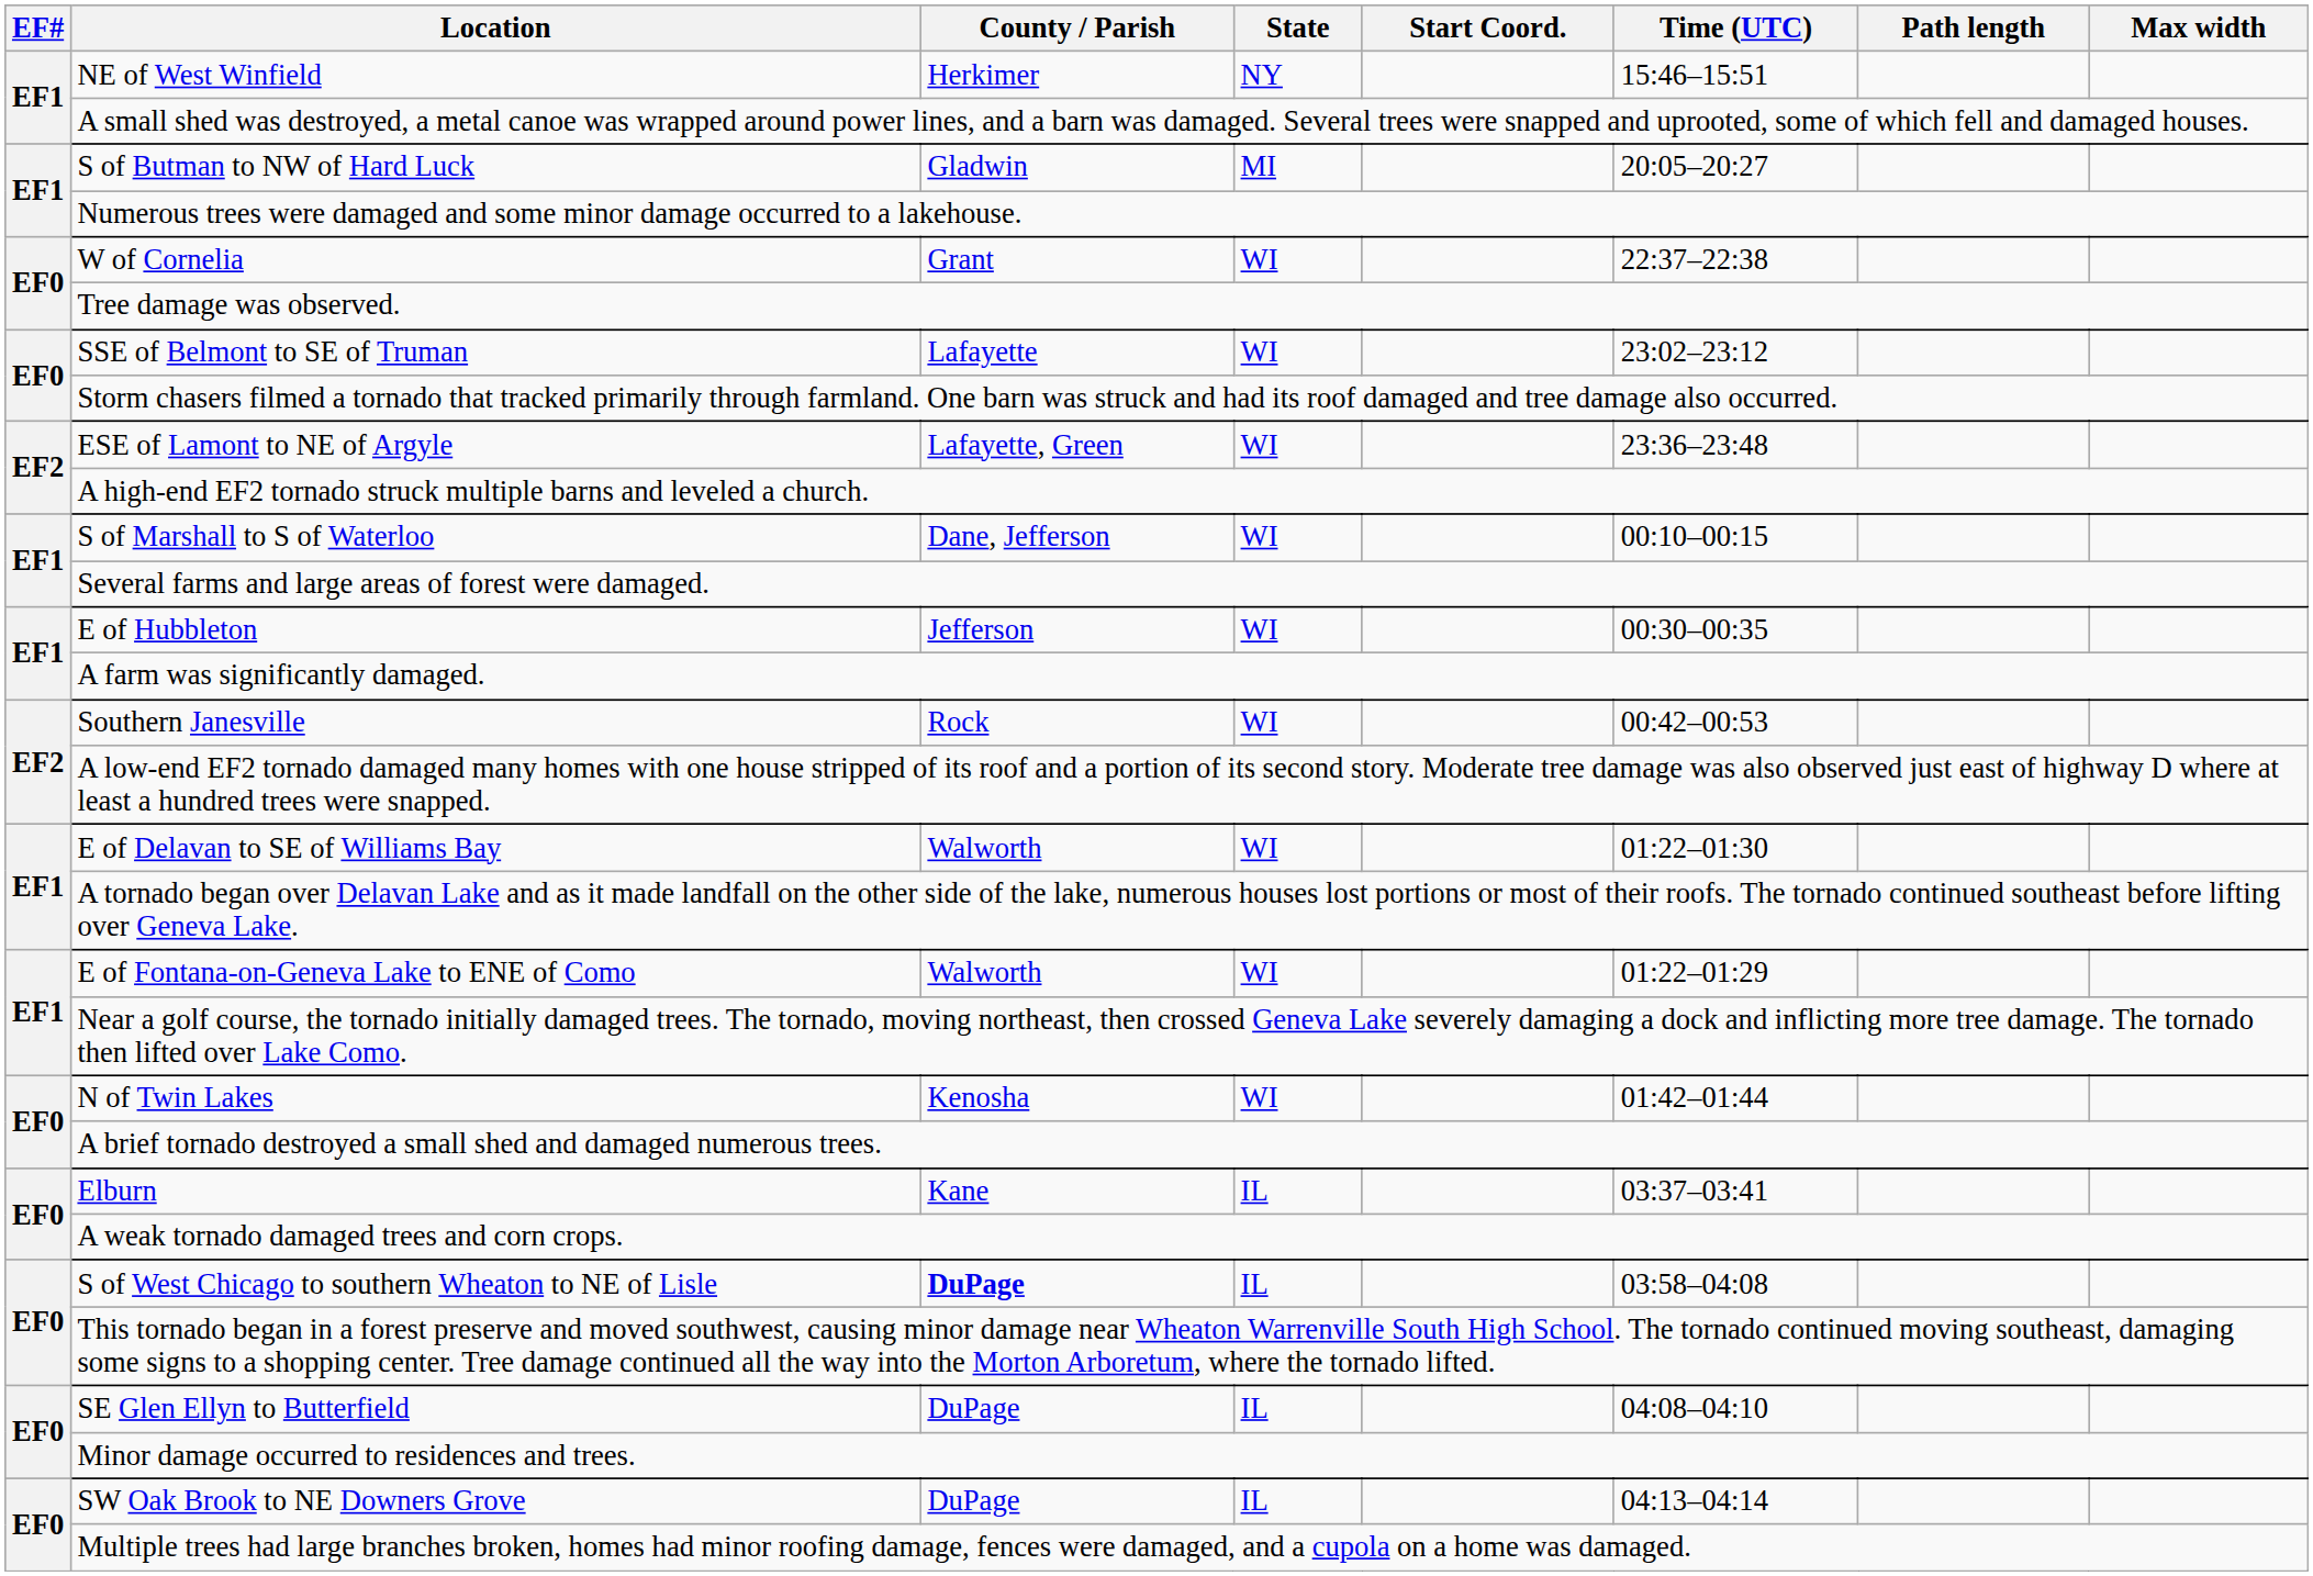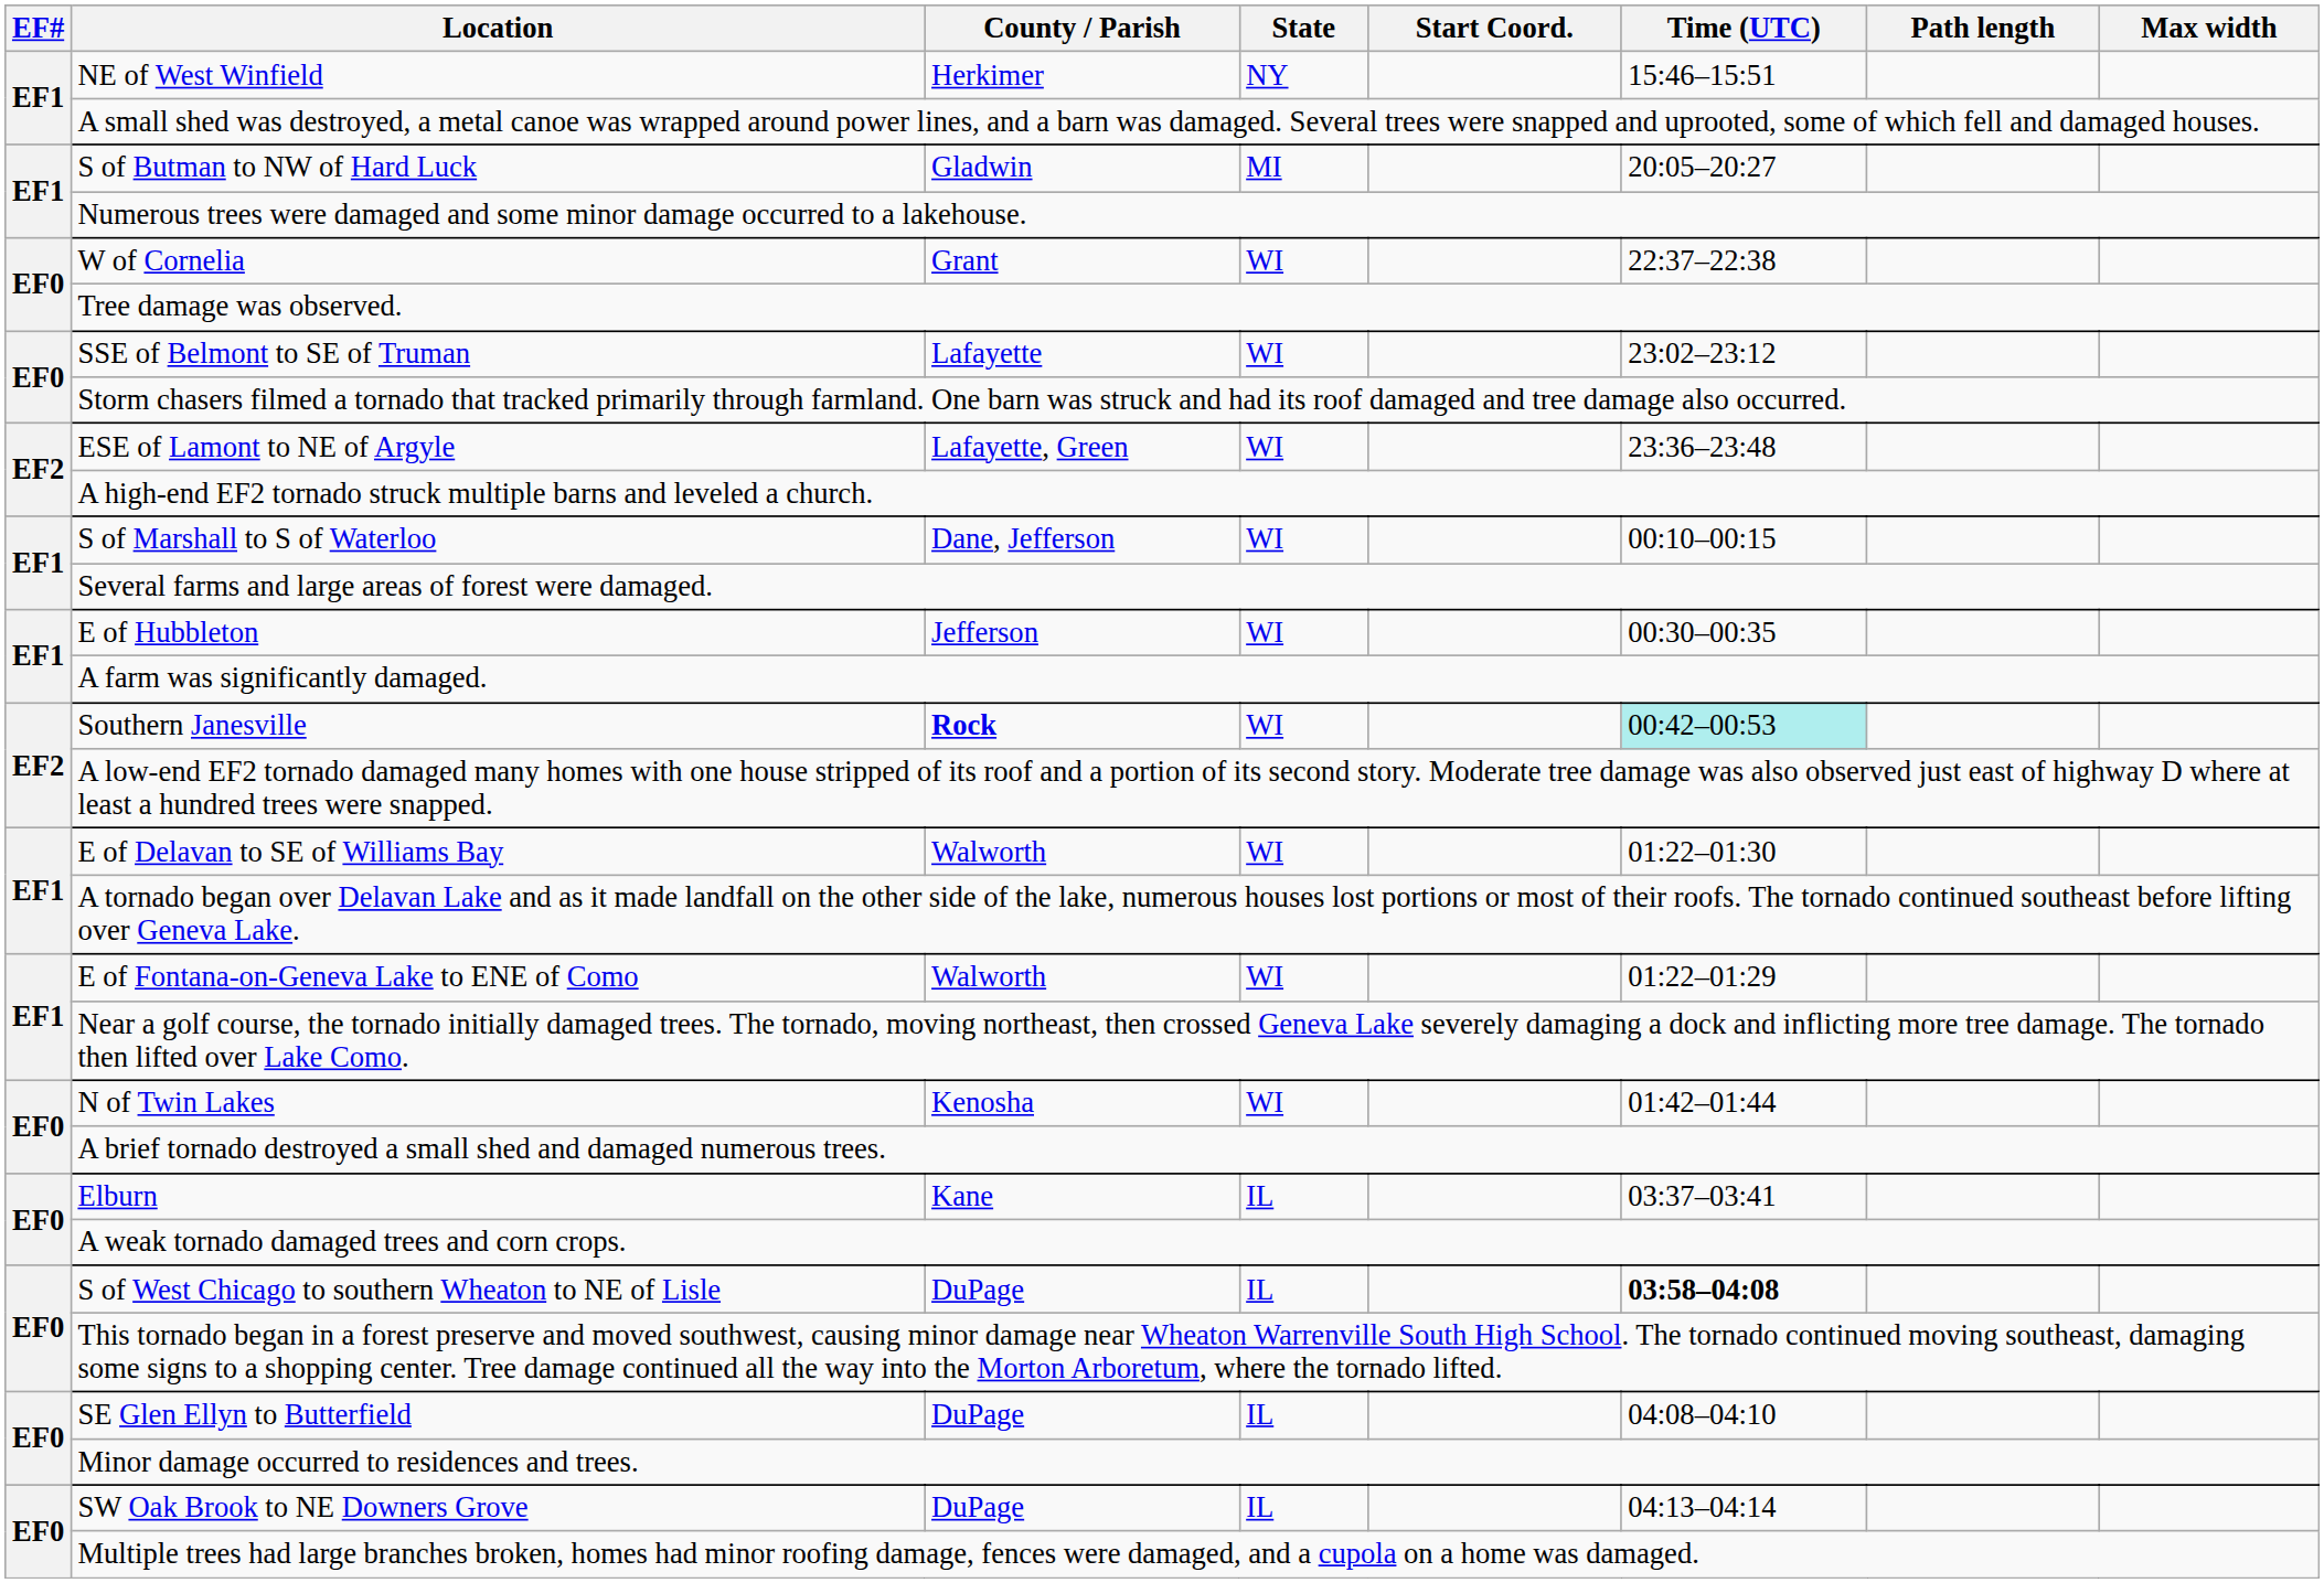Southern Janesville | County / Parish: normal -> bold
Southern Janesville | Time (UTC): no background -> paleturquoise background
S of West Chicago to southern Wheaton to NE of Lisle | County / Parish: bold -> normal
S of West Chicago to southern Wheaton to NE of Lisle | Time (UTC): normal -> bold
